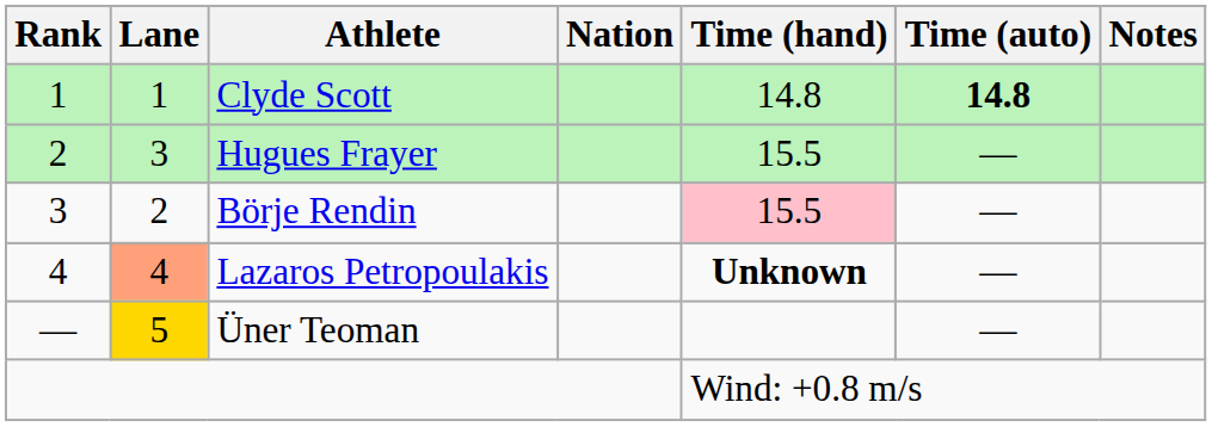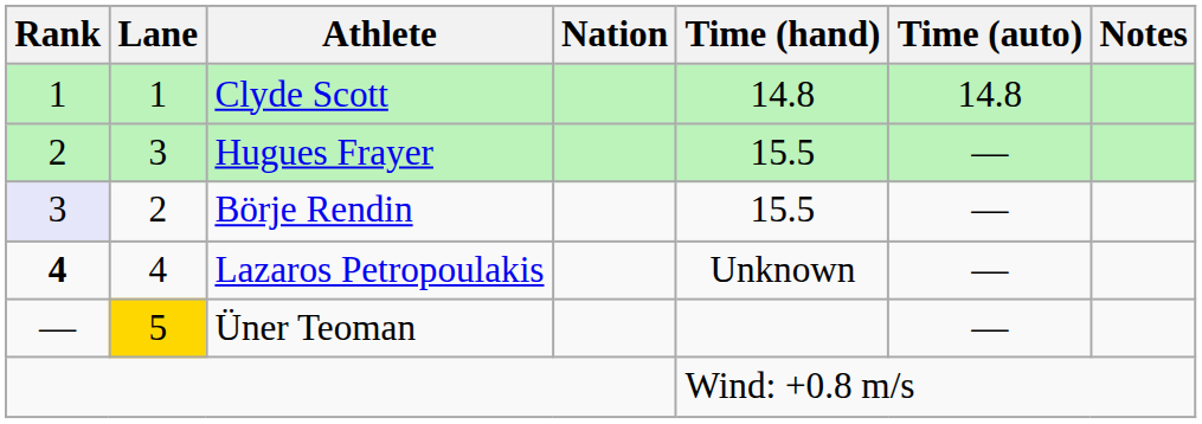Clyde Scott | Time (auto): bold -> normal
Börje Rendin | Rank: no background -> lavender background
Börje Rendin | Time (hand): pink background -> no background
Lazaros Petropoulakis | Rank: normal -> bold
Lazaros Petropoulakis | Lane: lightsalmon background -> no background
Lazaros Petropoulakis | Time (hand): bold -> normal
